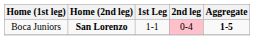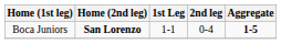Boca Juniors | 2nd leg: pink background -> no background
